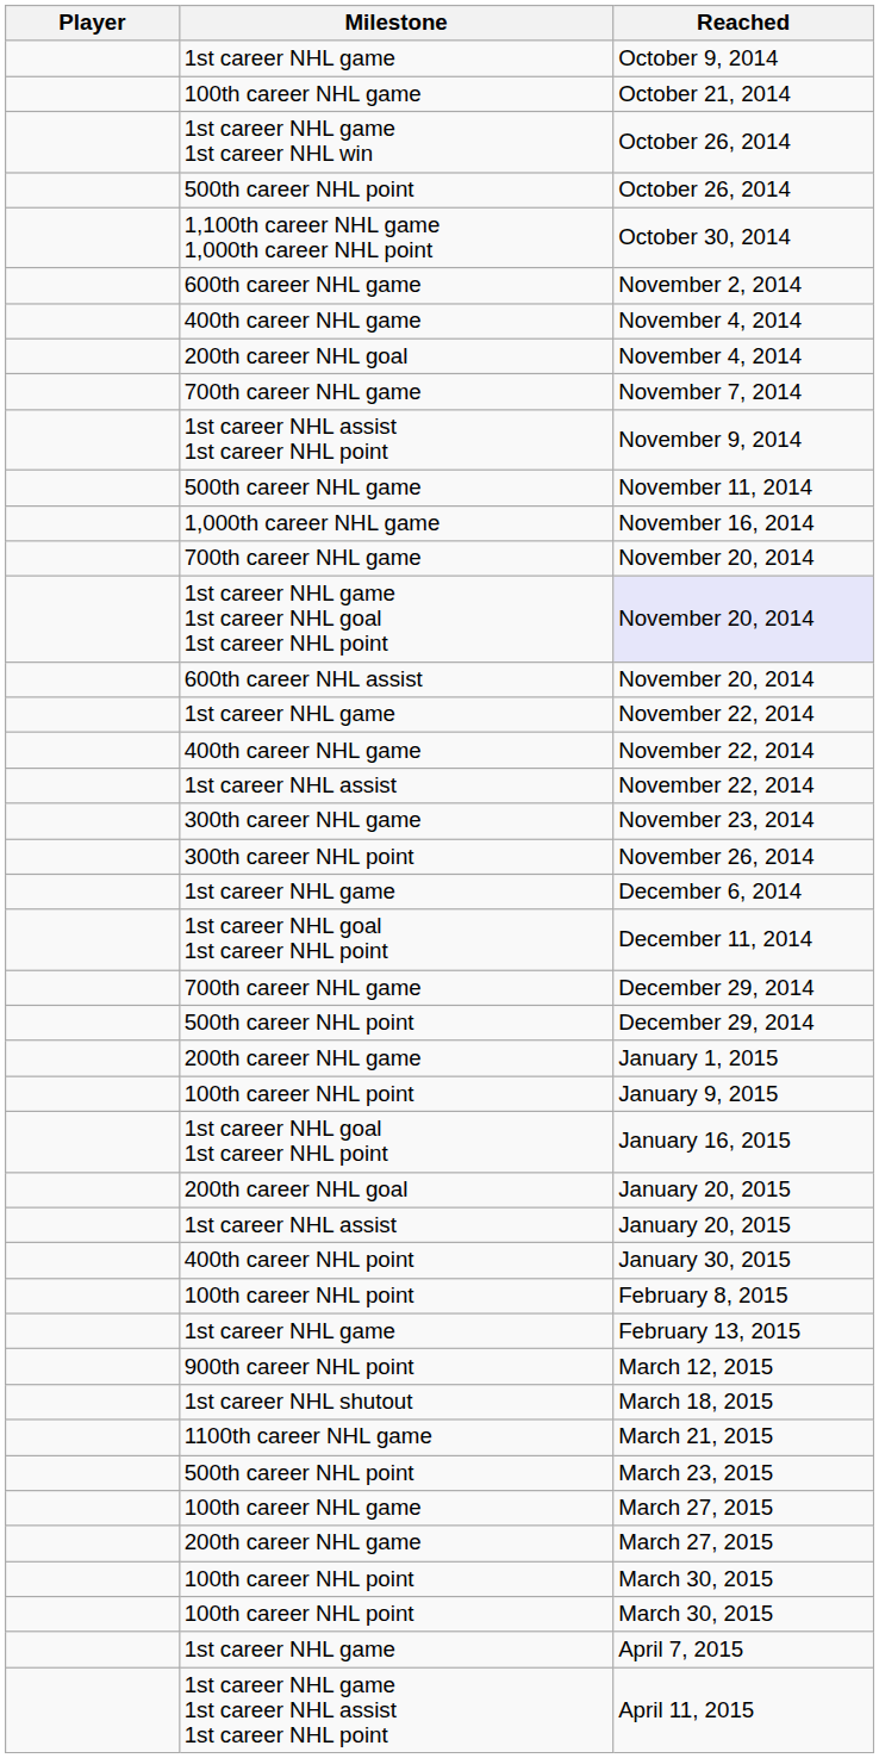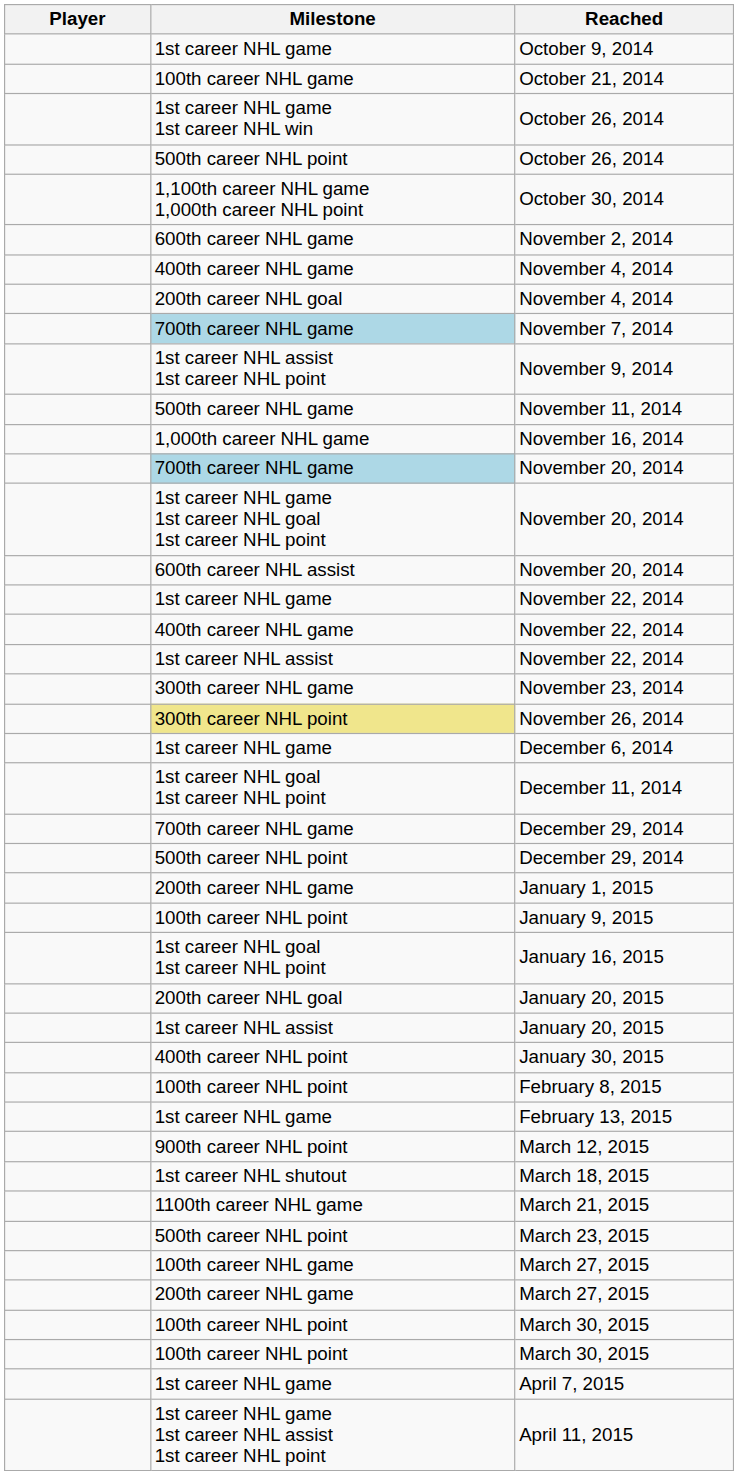row 10 | Milestone: no background -> lightblue background
row 14 | Milestone: no background -> lightblue background
row 15 | Reached: lavender background -> no background
row 21 | Milestone: no background -> khaki background
